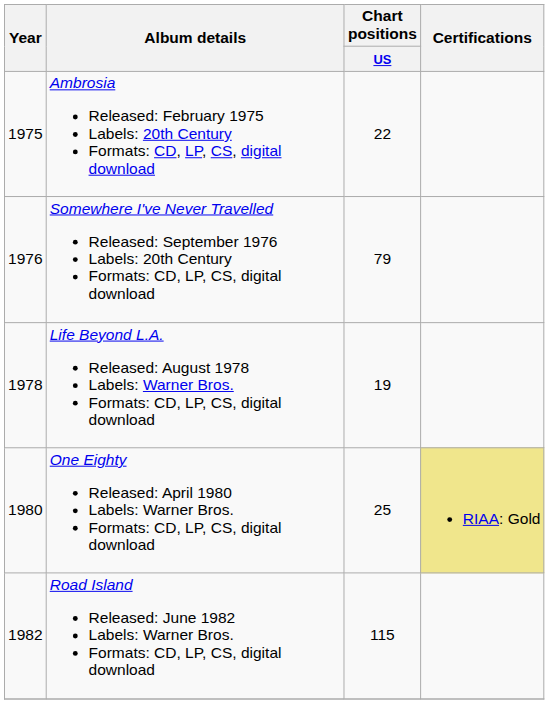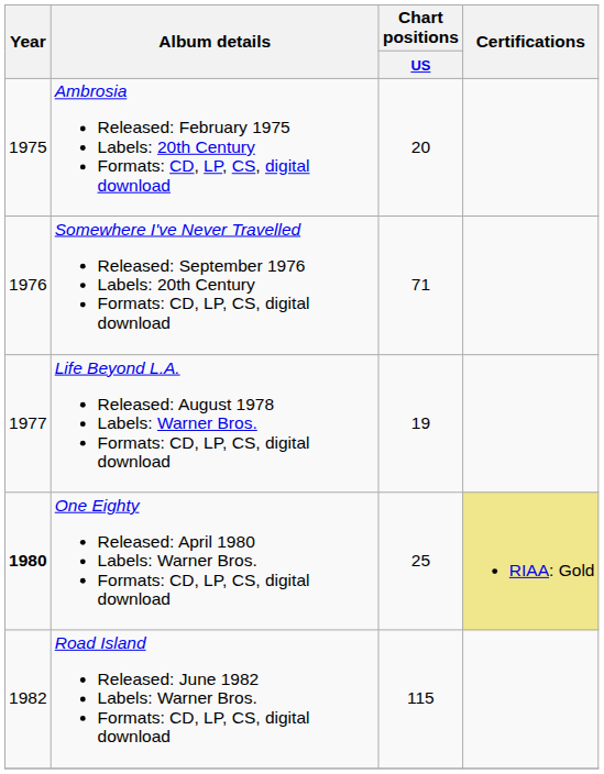row 3 | Chart positions / US: 22 -> 20
row 4 | Chart positions / US: 79 -> 71
row 5 | Year: 1978 -> 1977
row 6 | Year: normal -> bold
